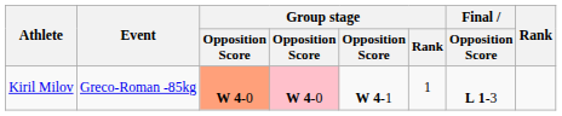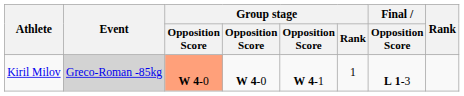Kiril Milov | Event: no background -> lightgrey background
Kiril Milov | column 4: pink background -> no background
